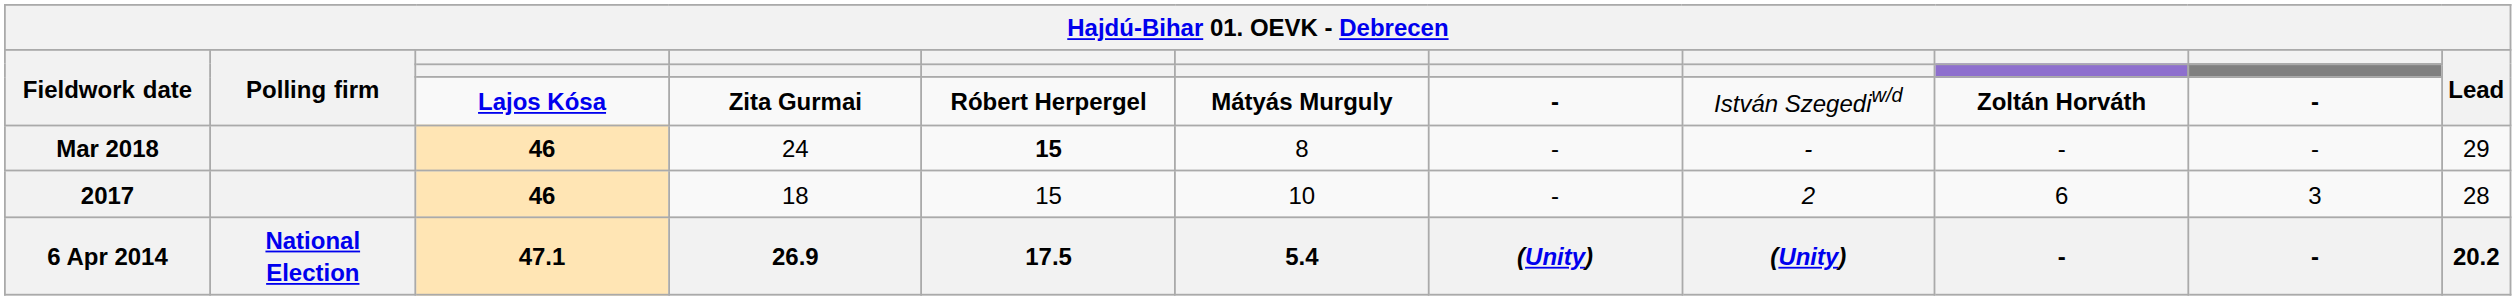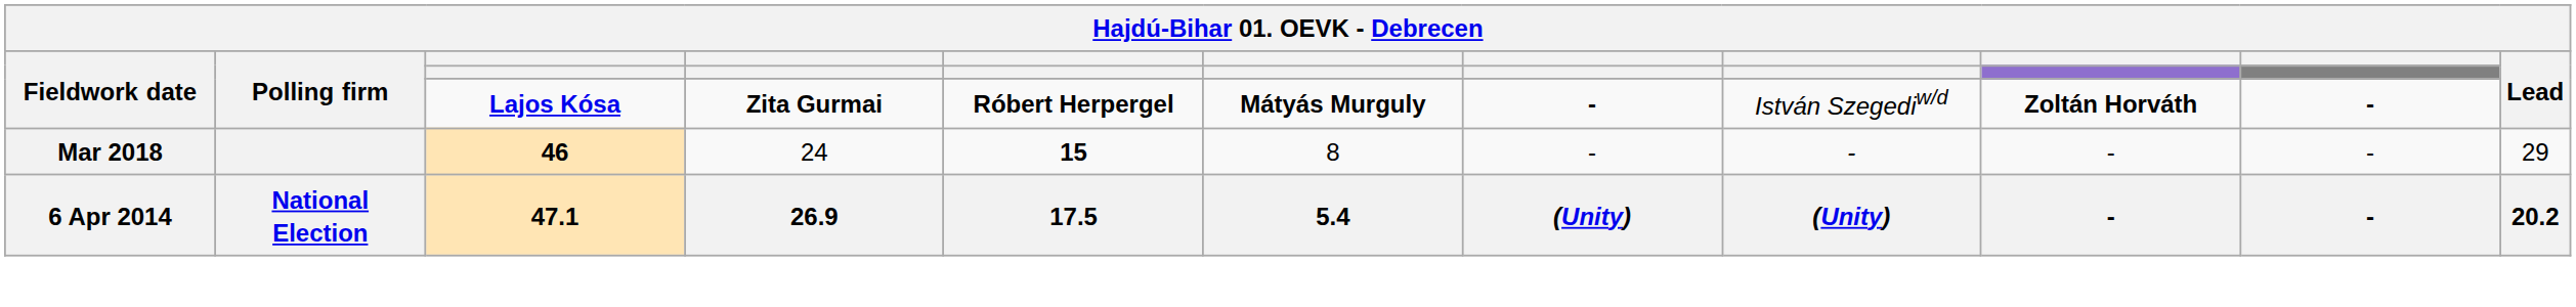- row: 2017 | 46 | 18 | 15 | 10 | - | 2 | 6 | 3 | 28
